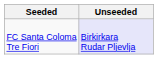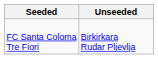FC Santa Coloma Tre Fiori | Unseeded: lavender background -> no background
